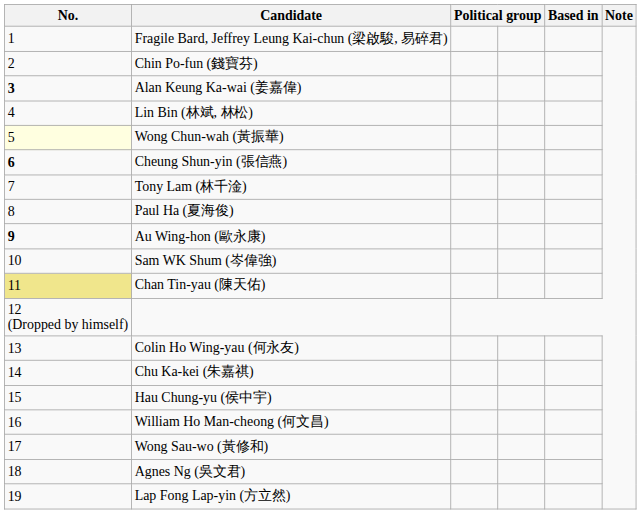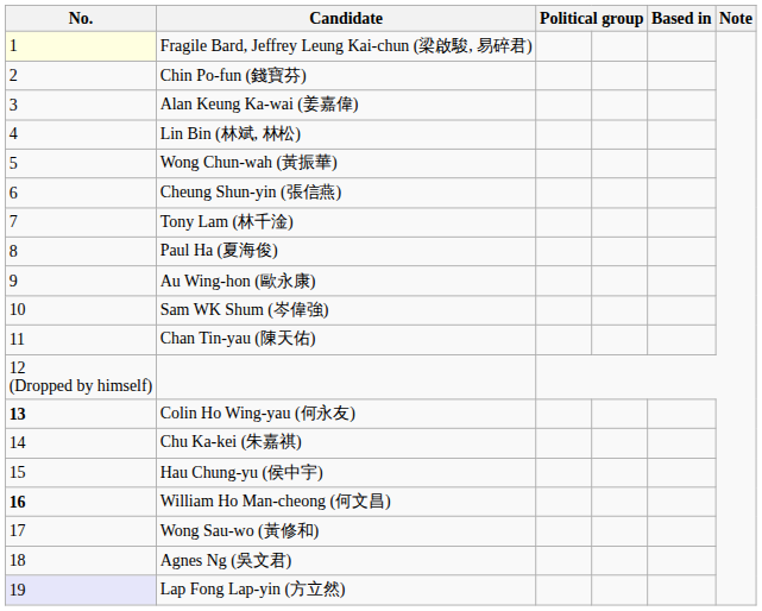Fragile Bard, Jeffrey Leung Kai-chun (梁啟駿, 易碎君) | No.: no background -> lightyellow background
Alan Keung Ka-wai (姜嘉偉) | No.: bold -> normal
Wong Chun-wah (黃振華) | No.: lightyellow background -> no background
Cheung Shun-yin (張信燕) | No.: bold -> normal
Au Wing-hon (歐永康) | No.: bold -> normal
Chan Tin-yau (陳天佑) | No.: khaki background -> no background
Colin Ho Wing-yau (何永友) | No.: normal -> bold
William Ho Man-cheong (何文昌) | No.: normal -> bold
Lap Fong Lap-yin (方立然) | No.: no background -> lavender background
